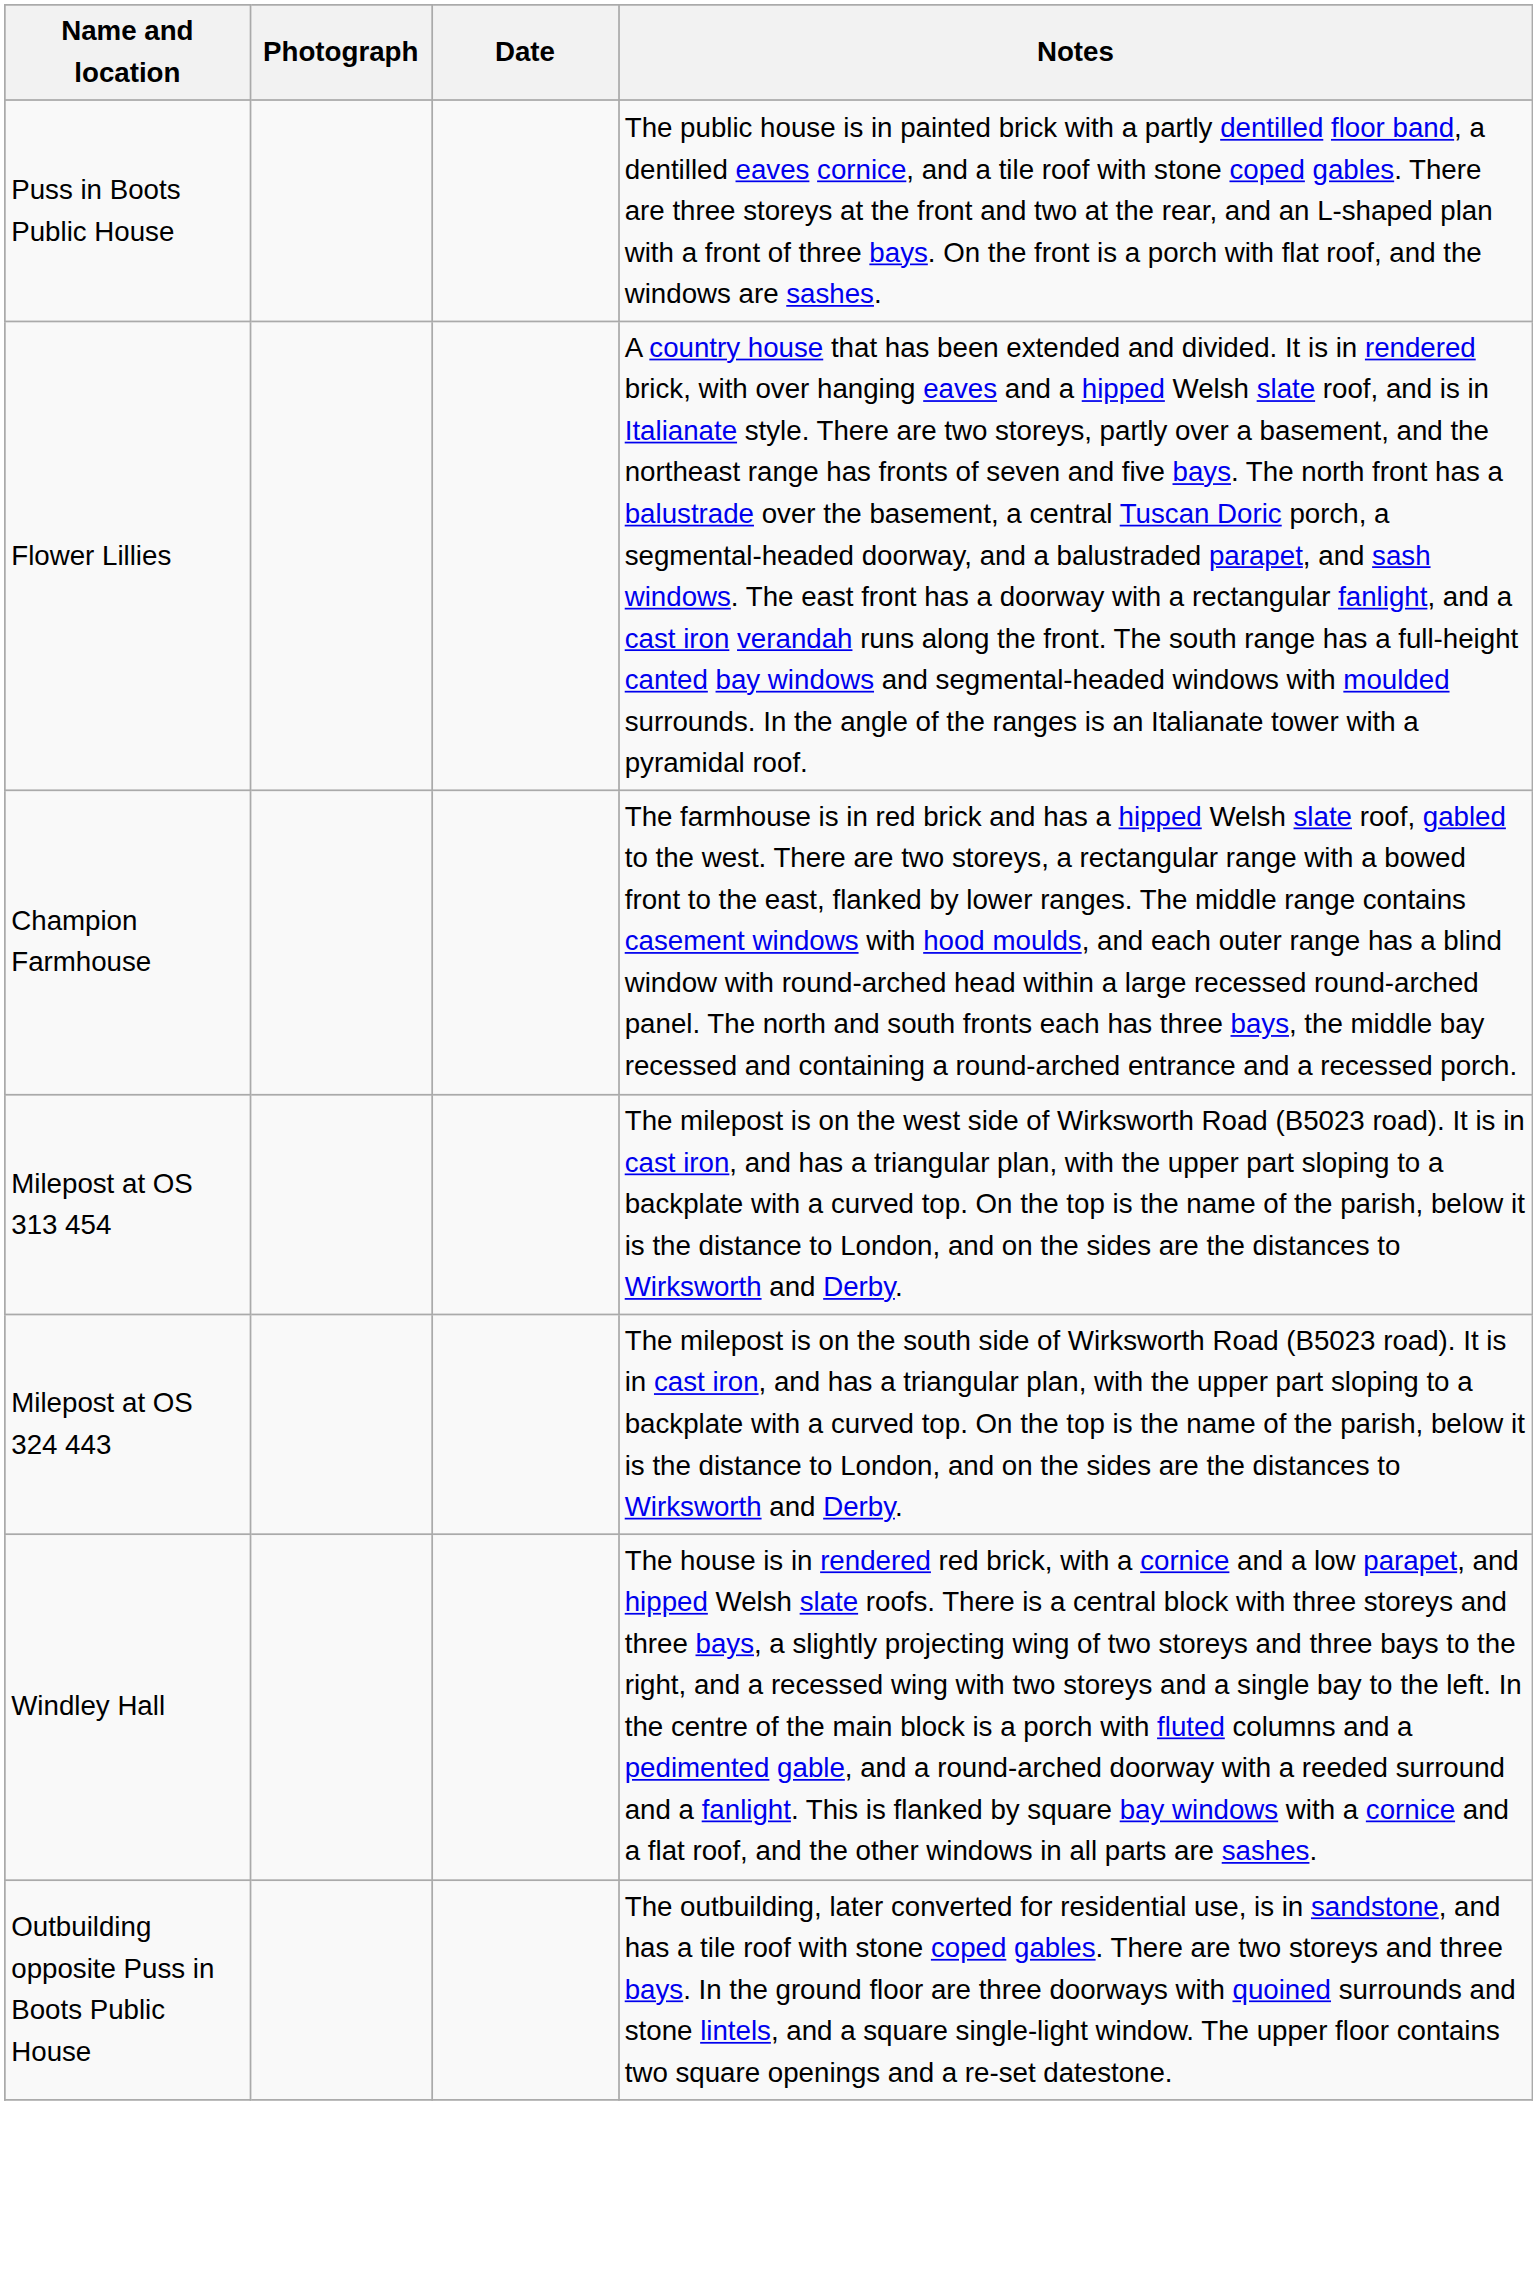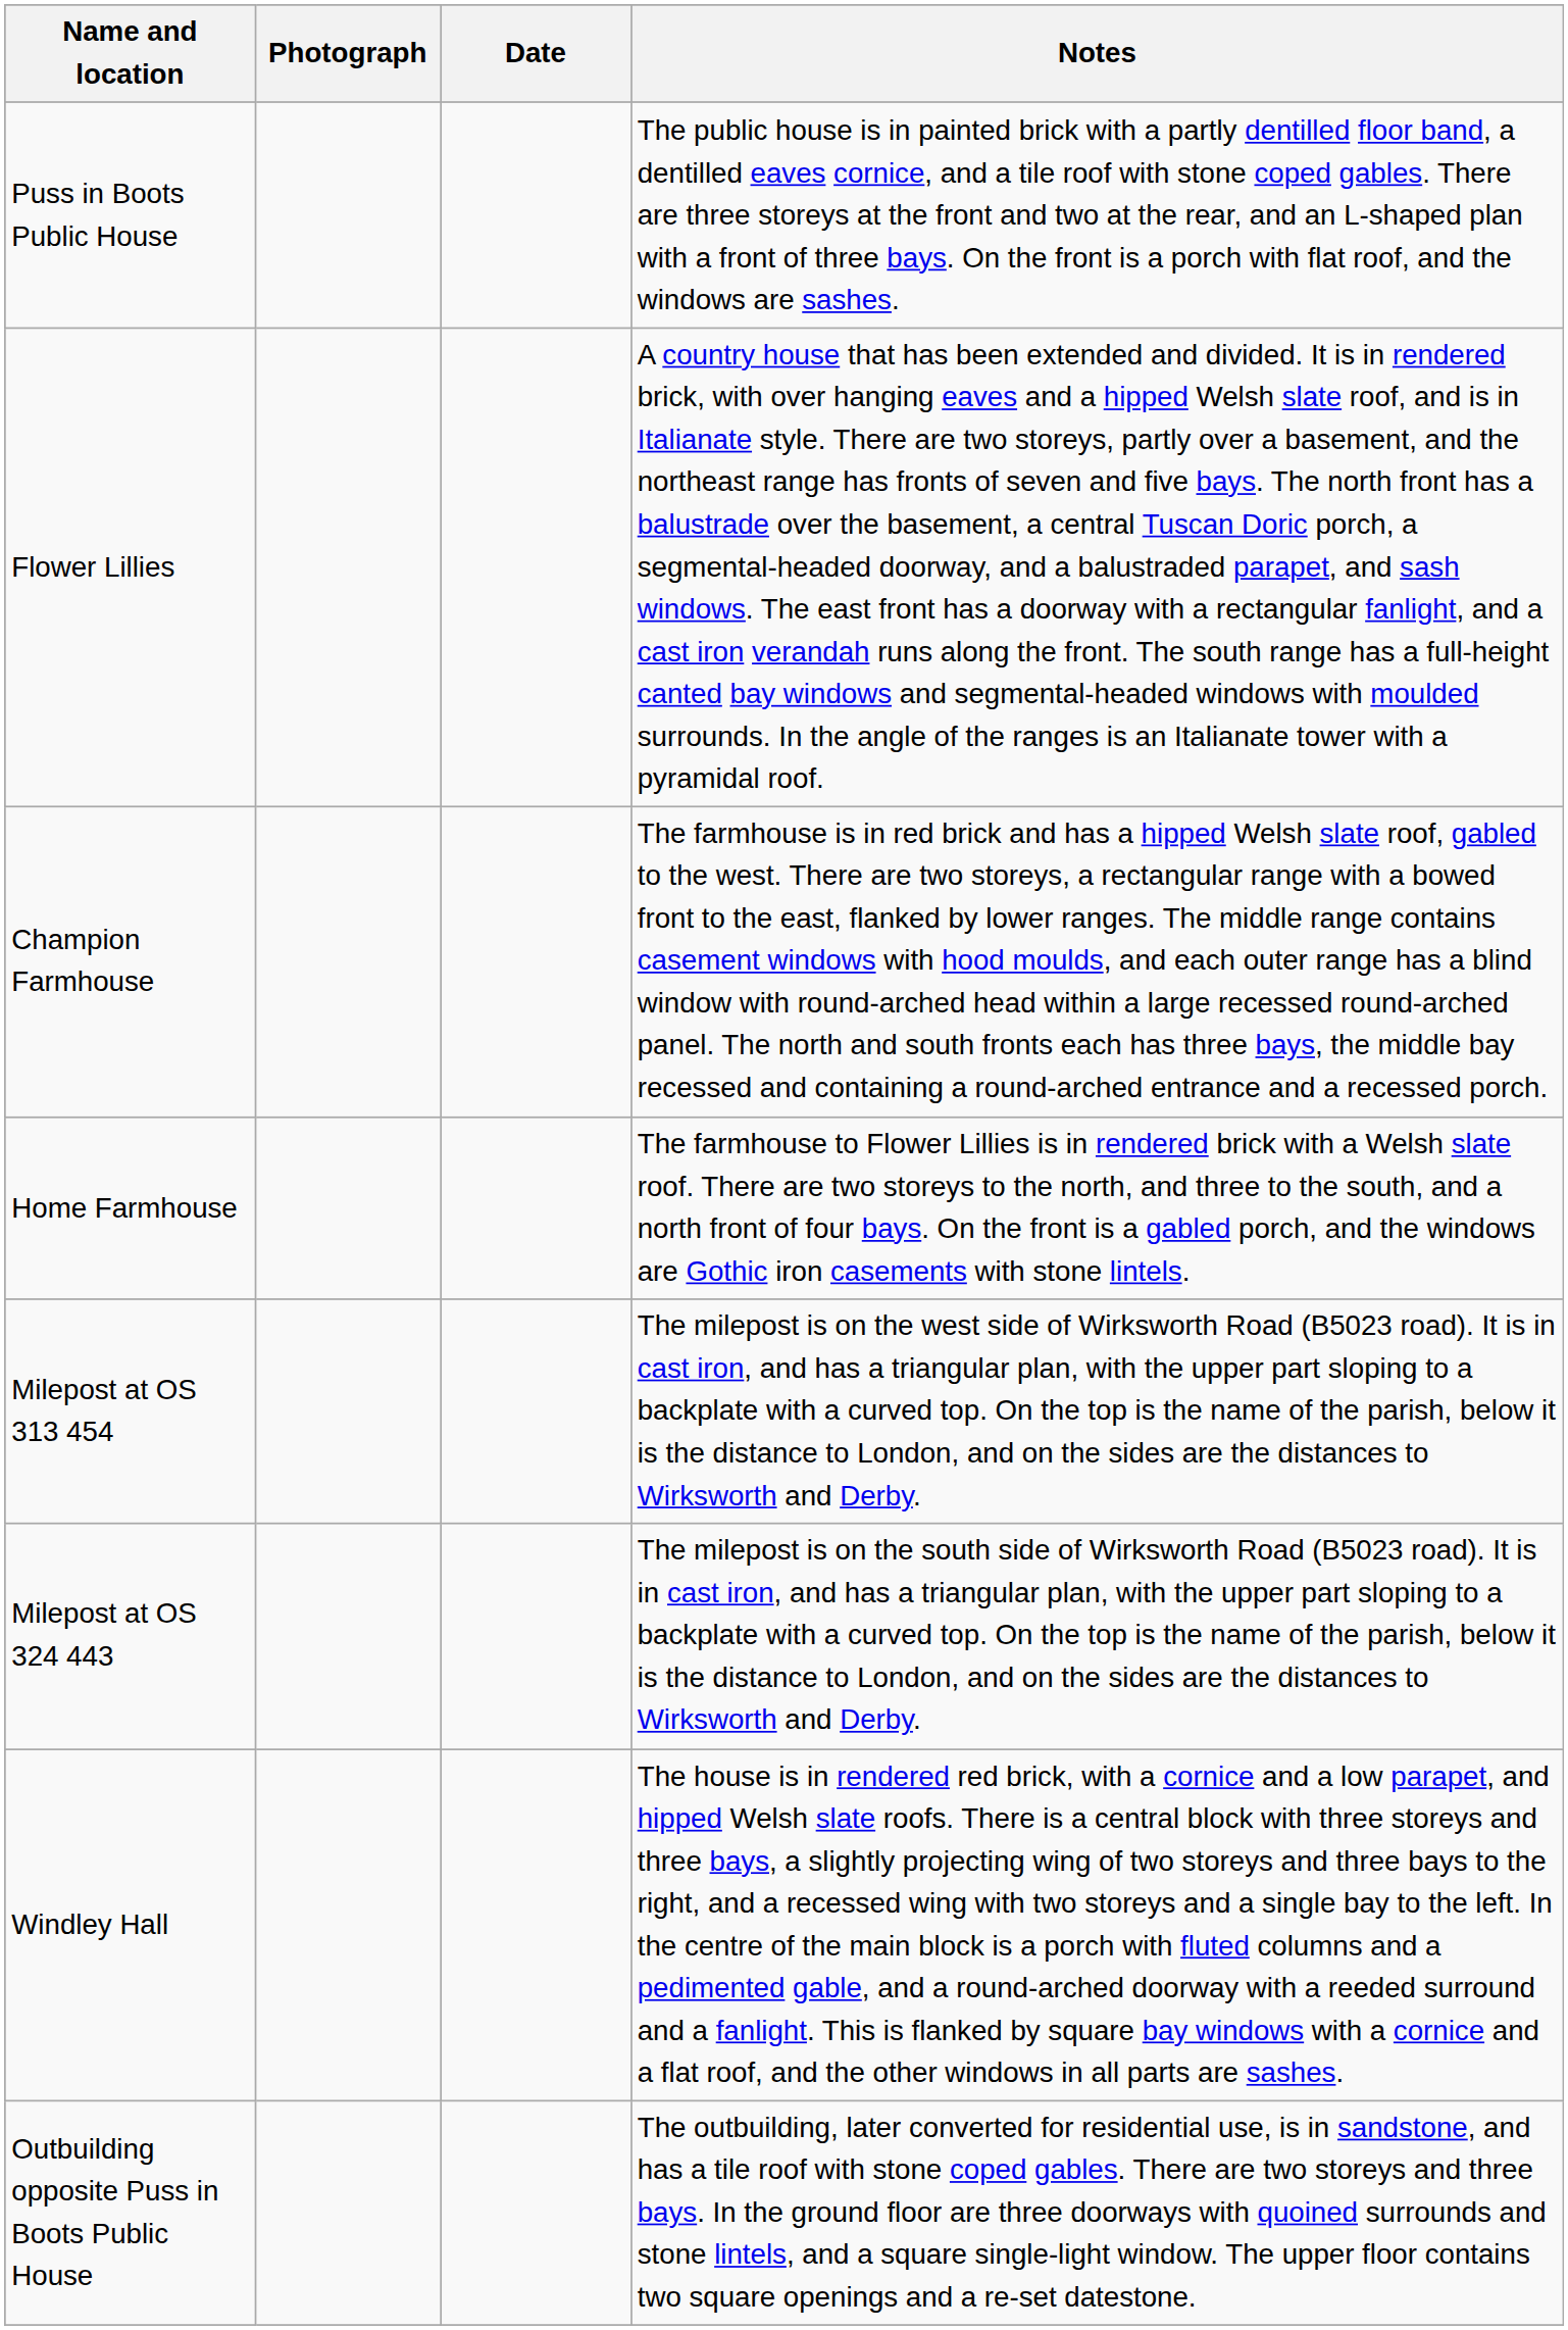+ row: Home Farmhouse | The farmhouse to Flower Lillies is in rendered brick with a Welsh slate roof. There are two storeys to the north, and three to the south, and a north front of four bays. On the front is a gabled porch, and the windows are Gothic iron casements with stone lintels.
